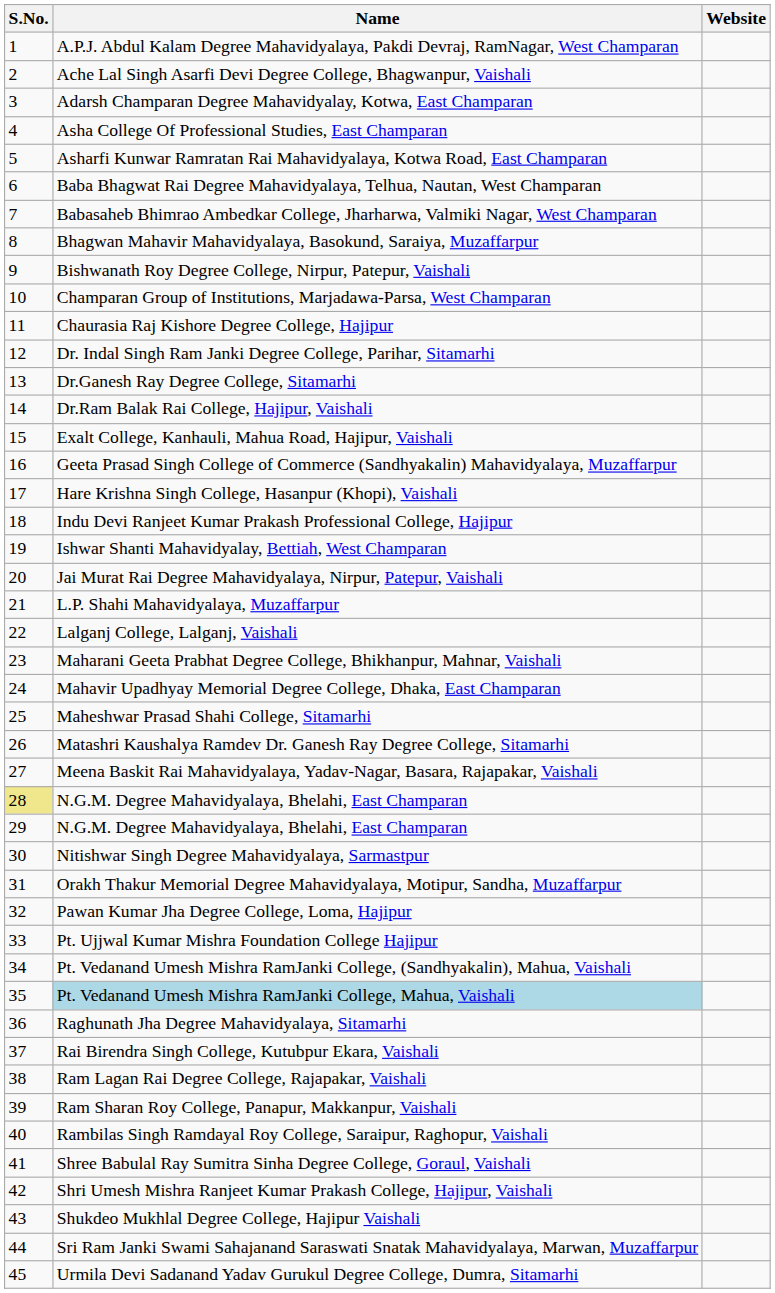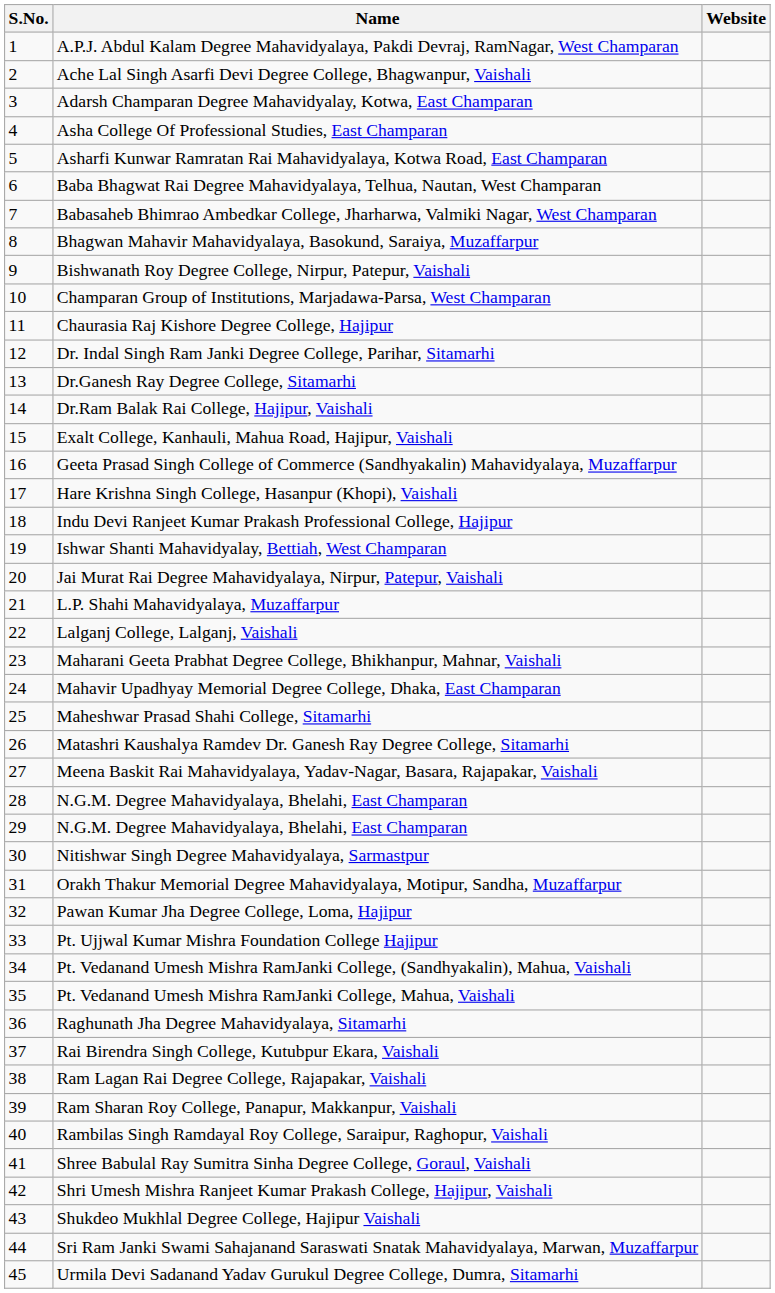28 / N.G.M. Degree Mahavidyalaya, Bhelahi, East Champaran | S.No.: khaki background -> no background
Pt. Vedanand Umesh Mishra RamJanki College, Mahua, Vaishali | Name: lightblue background -> no background
